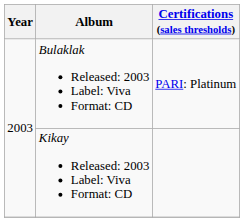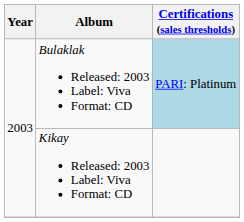Bulaklak Released: 2003 Label: Viva Format: CD | Certifications (sales thresholds): no background -> lightblue background
